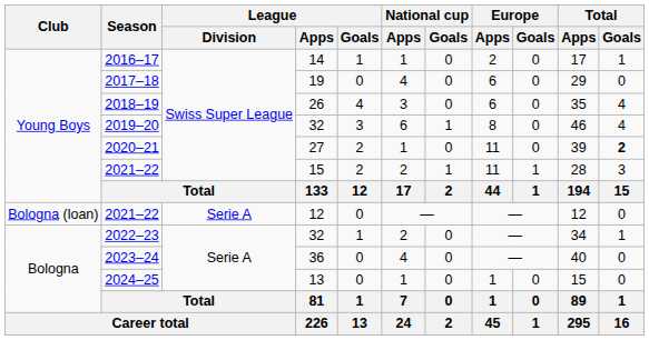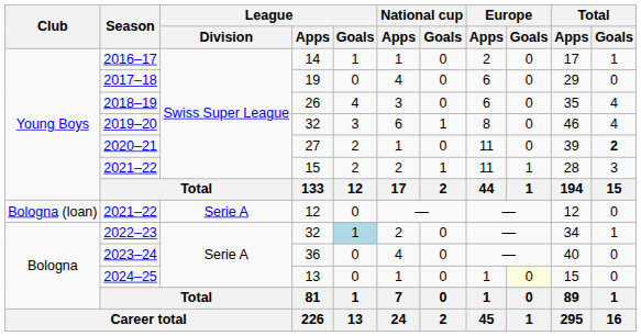2022–23 | League / Goals: no background -> lightblue background
2024–25 | Europe / Goals: no background -> lightyellow background
